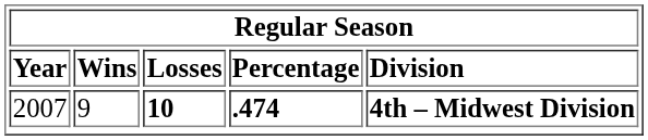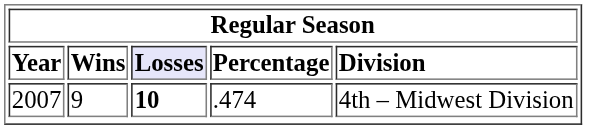Year | column 3: no background -> lavender background
2007 | column 4: bold -> normal
2007 | column 5: bold -> normal
